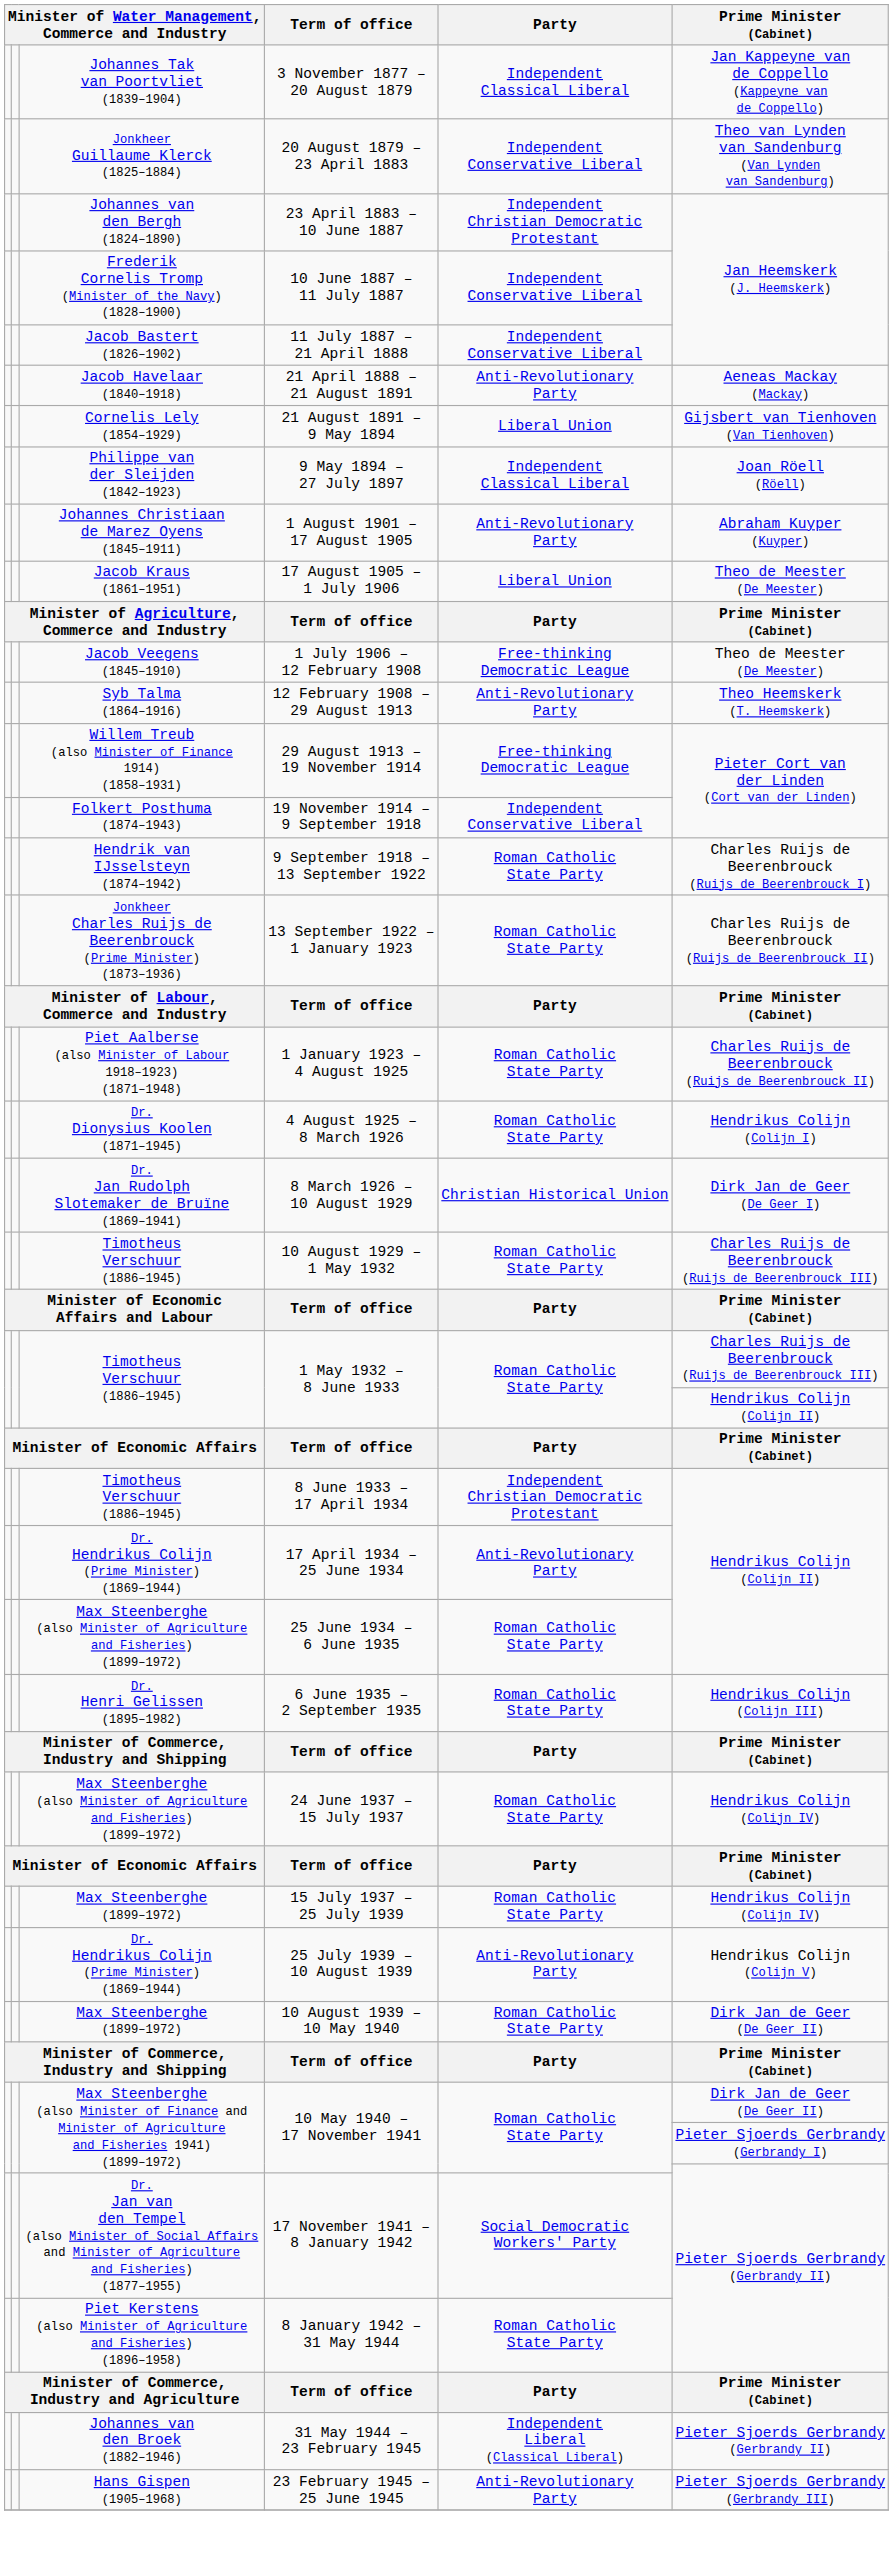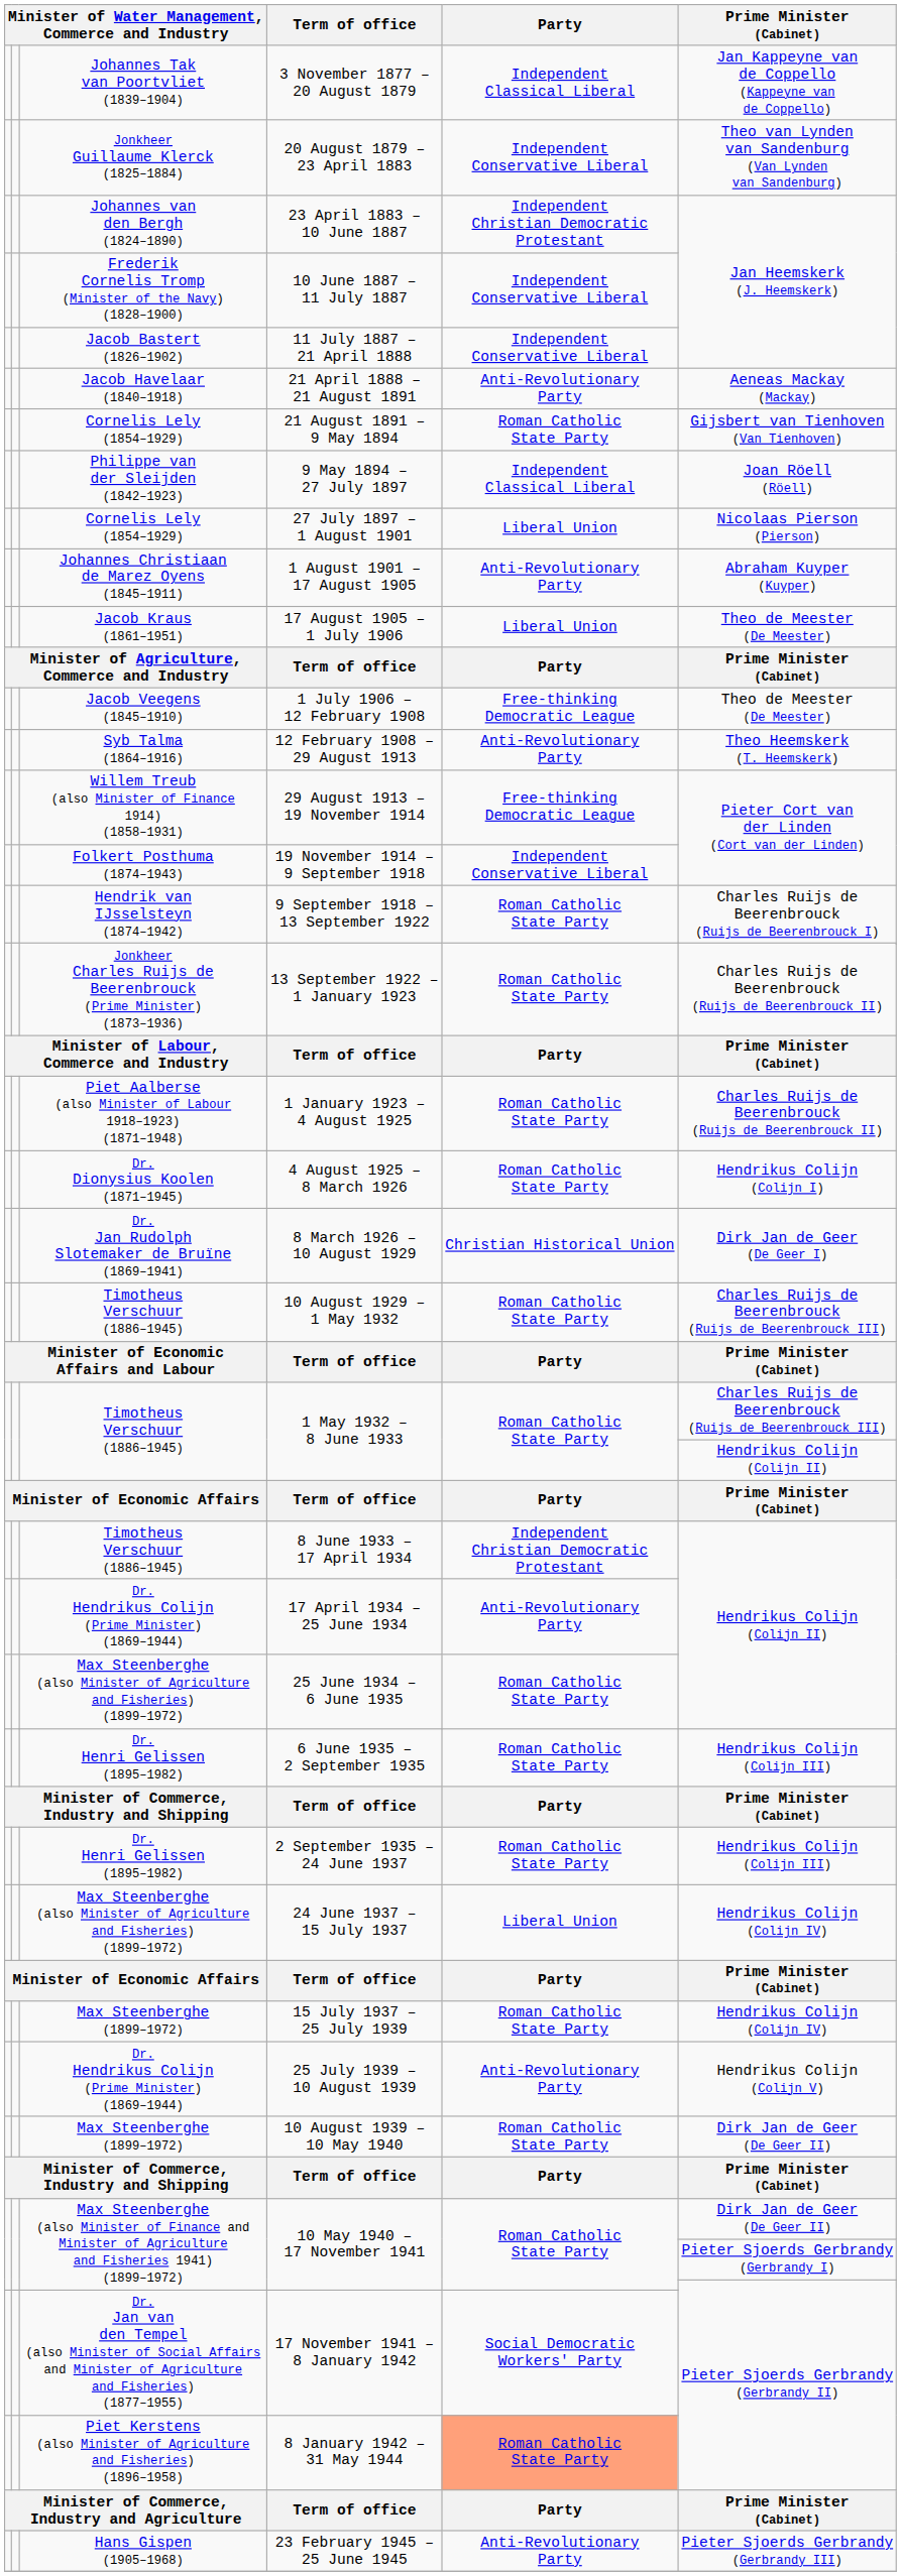21 August 1891 – 9 May 1894 | Party: Liberal Union -> Roman Catholic State Party
+ row: Cornelis Lely (1854–1929) | 27 July 1897 – 1 August 1901 | Liberal Union | Nicolaas Pierson (Pierson)
+ row: Dr. Henri Gelissen (1895–1982) | 2 September 1935 – 24 June 1937 | Roman Catholic State Party | Hendrikus Colijn (Colijn III)
24 June 1937 – 15 July 1937 | Party: Roman Catholic State Party -> Liberal Union
8 January 1942 – 31 May 1944 | Party: no background -> lightsalmon background
- row: Johannes van den Broek (1882–1946) | 31 May 1944 – 23 February 1945 | Independent Liberal (Classical Liberal) | Pieter Sjoerds Gerbrandy (Gerbrandy II)
